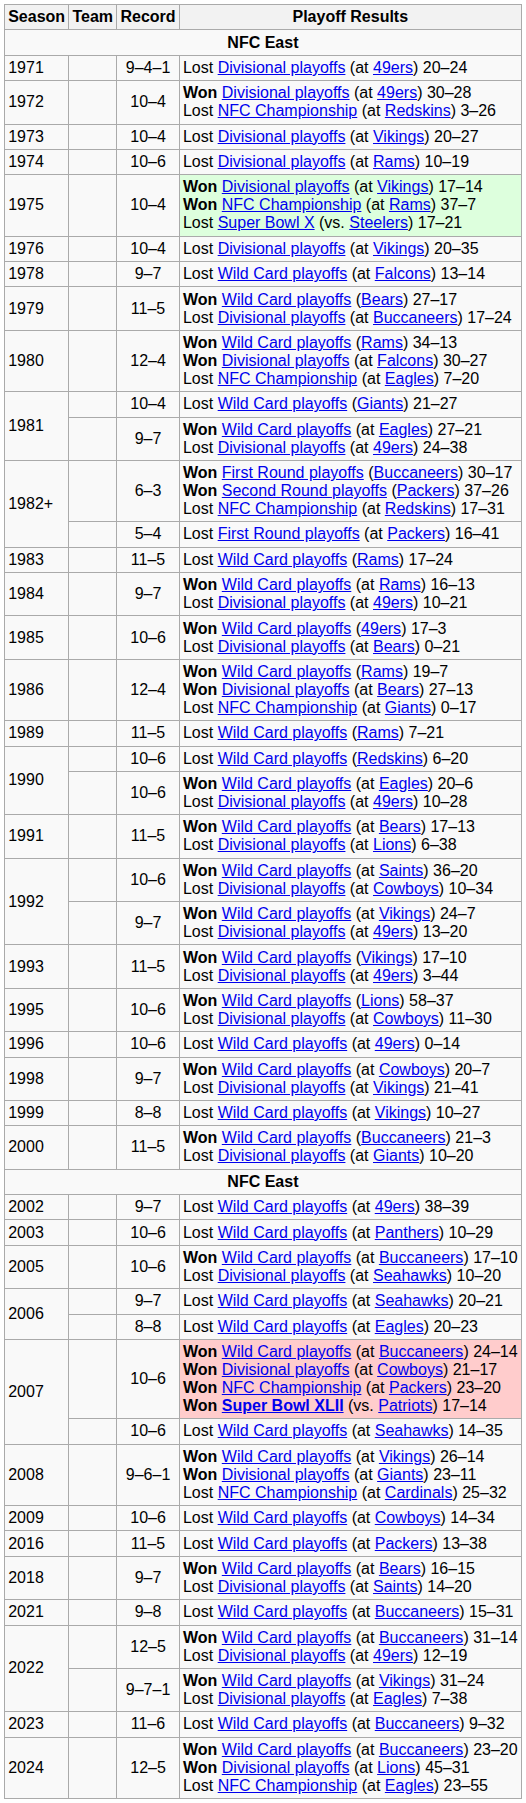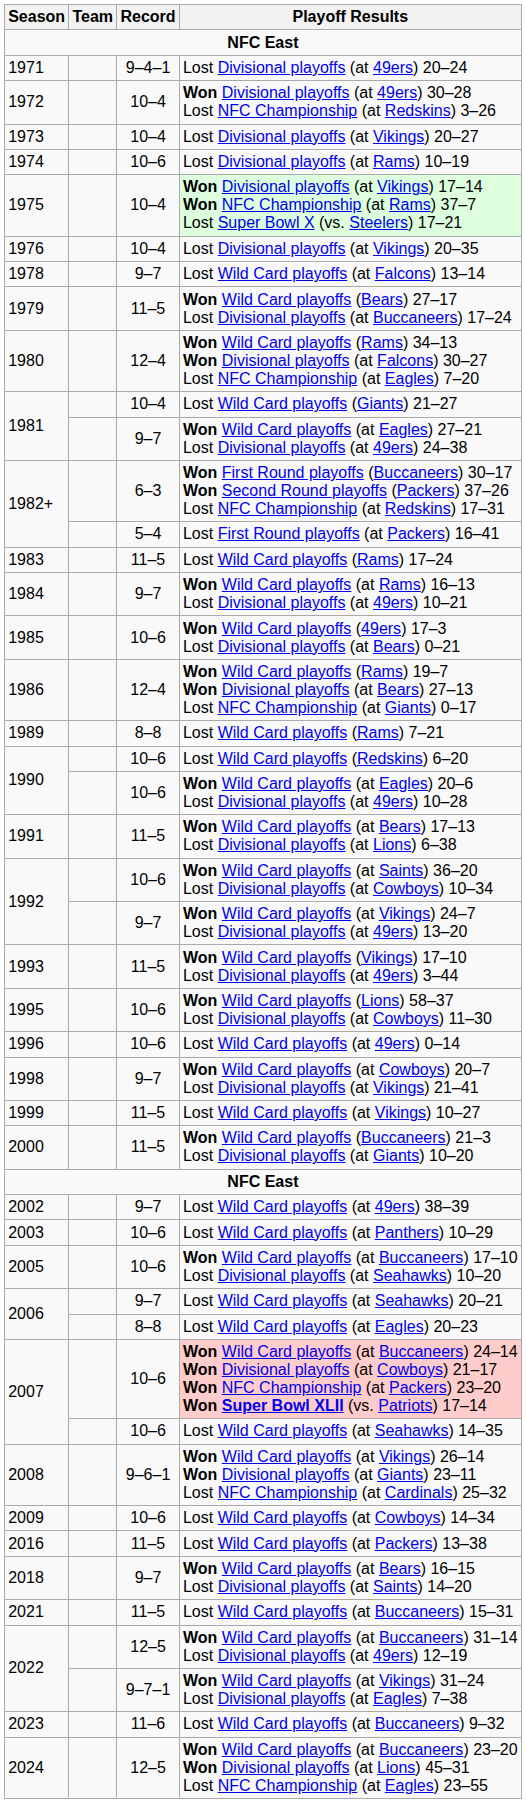Lost Wild Card playoffs (Rams) 7–21 | Record: 11–5 -> 8–8
Lost Wild Card playoffs (at Vikings) 10–27 | Record: 8–8 -> 11–5
Lost Wild Card playoffs (at Buccaneers) 15–31 | Record: 9–8 -> 11–5
